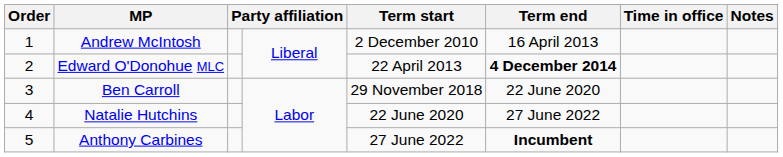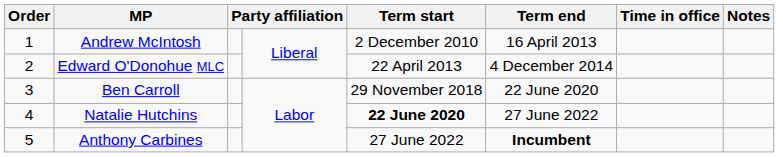Edward O'Donohue MLC | Term end: bold -> normal
Natalie Hutchins | Term start: normal -> bold
